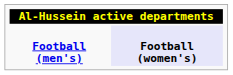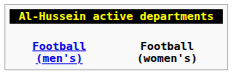Football (men's) | column 2: lavender background -> no background
